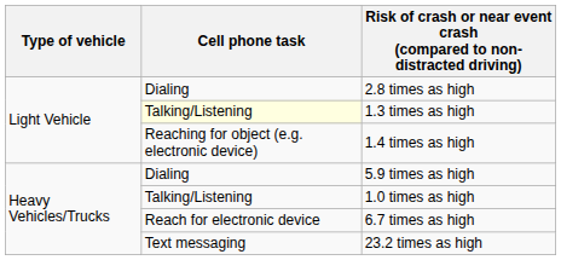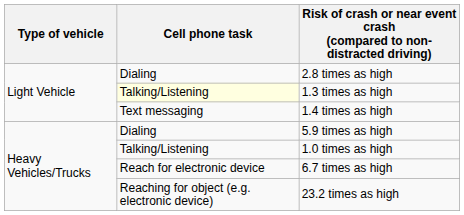1.4 times as high | Cell phone task: Reaching for object (e.g. electronic device) -> Text messaging
23.2 times as high | Cell phone task: Text messaging -> Reaching for object (e.g. electronic device)
